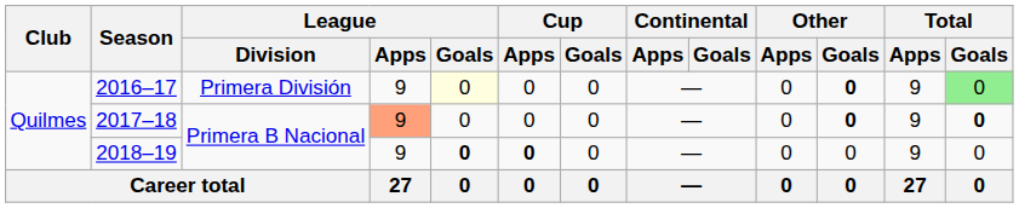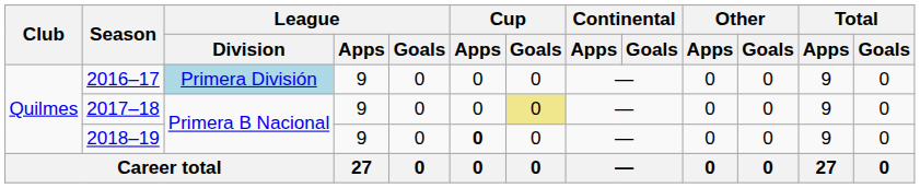2016–17 | League / Division: no background -> lightblue background
2016–17 | League / Goals: lightyellow background -> no background
2016–17 | Other / Goals: bold -> normal
2016–17 | Total / Goals: lightgreen background -> no background
2017–18 | League / Apps: lightsalmon background -> no background
2017–18 | Cup / Goals: no background -> khaki background
2017–18 | Other / Goals: bold -> normal
2017–18 | Total / Goals: bold -> normal
2018–19 | League / Goals: bold -> normal
